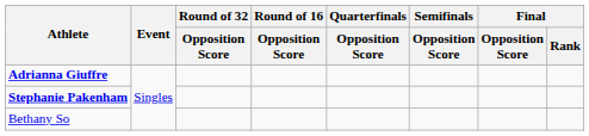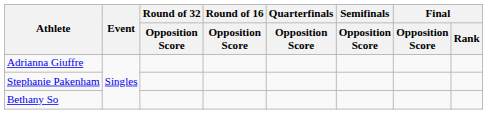Adrianna Giuffre | Athlete: bold -> normal
Stephanie Pakenham | Athlete: bold -> normal
